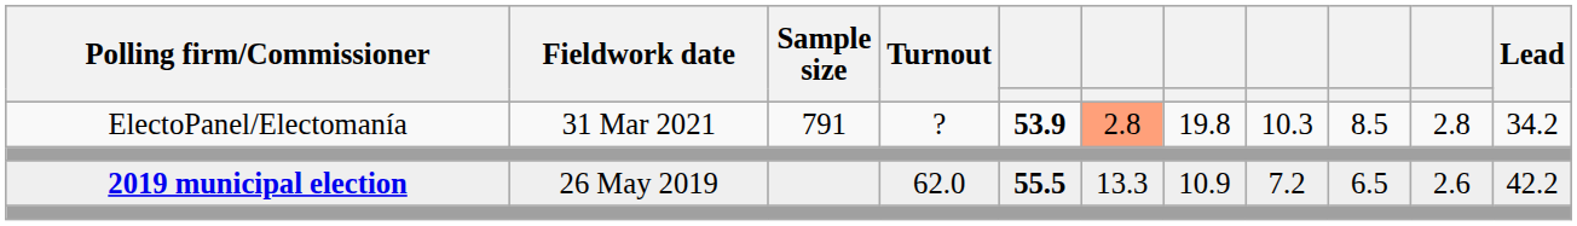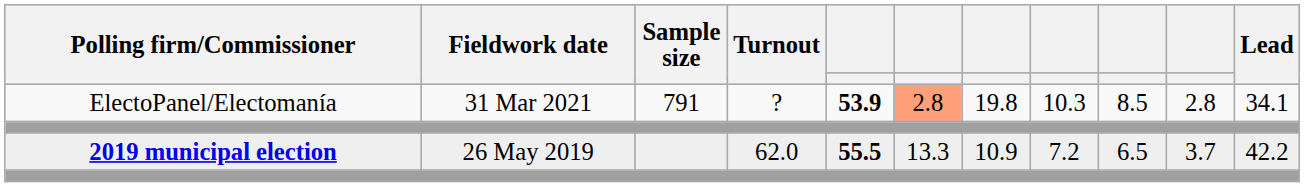ElectoPanel/Electomanía | Lead: 34.2 -> 34.1
2019 municipal election | column 10: 2.6 -> 3.7
